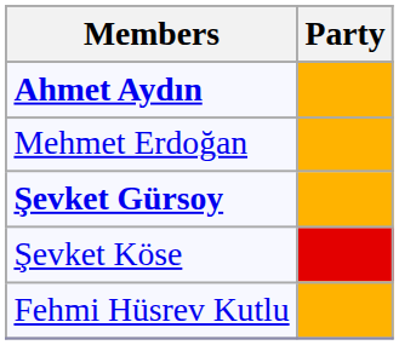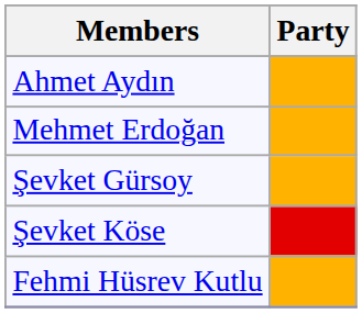Ahmet Aydın | Members: bold -> normal
Şevket Gürsoy | Members: bold -> normal
